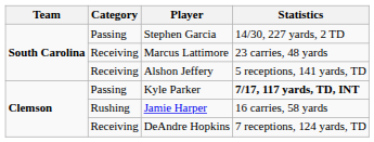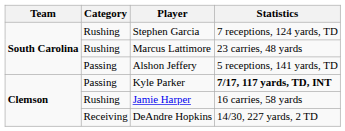Stephen Garcia | Category: Passing -> Rushing
Stephen Garcia | Statistics: 14/30, 227 yards, 2 TD -> 7 receptions, 124 yards, TD
Marcus Lattimore | Category: Receiving -> Rushing
Alshon Jeffery | Category: Receiving -> Passing
DeAndre Hopkins | Statistics: 7 receptions, 124 yards, TD -> 14/30, 227 yards, 2 TD
